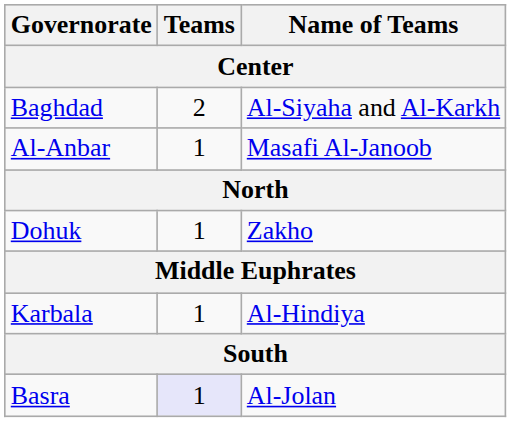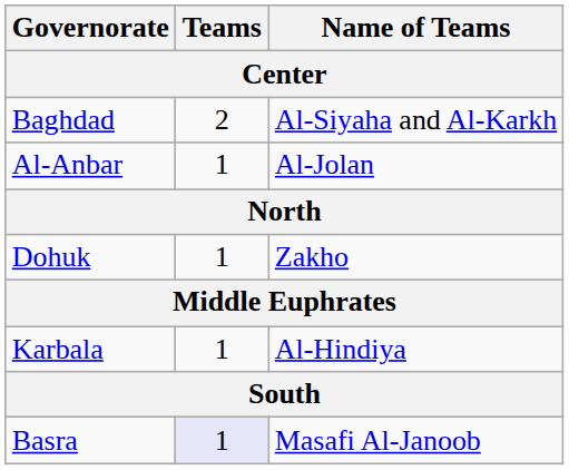Al-Anbar | Name of Teams: Masafi Al-Janoob -> Al-Jolan
Basra | Name of Teams: Al-Jolan -> Masafi Al-Janoob
